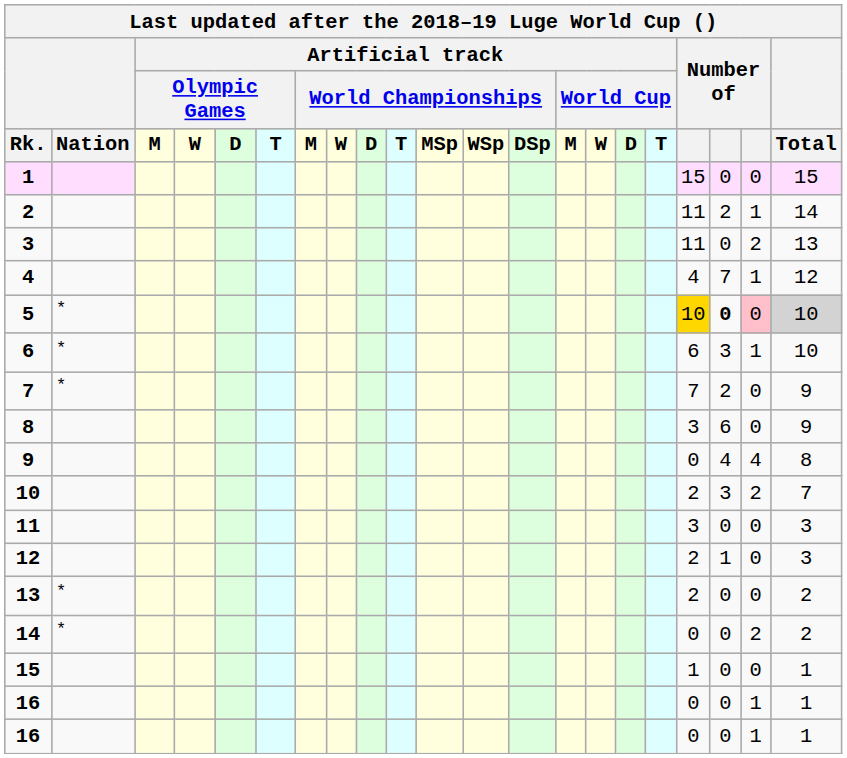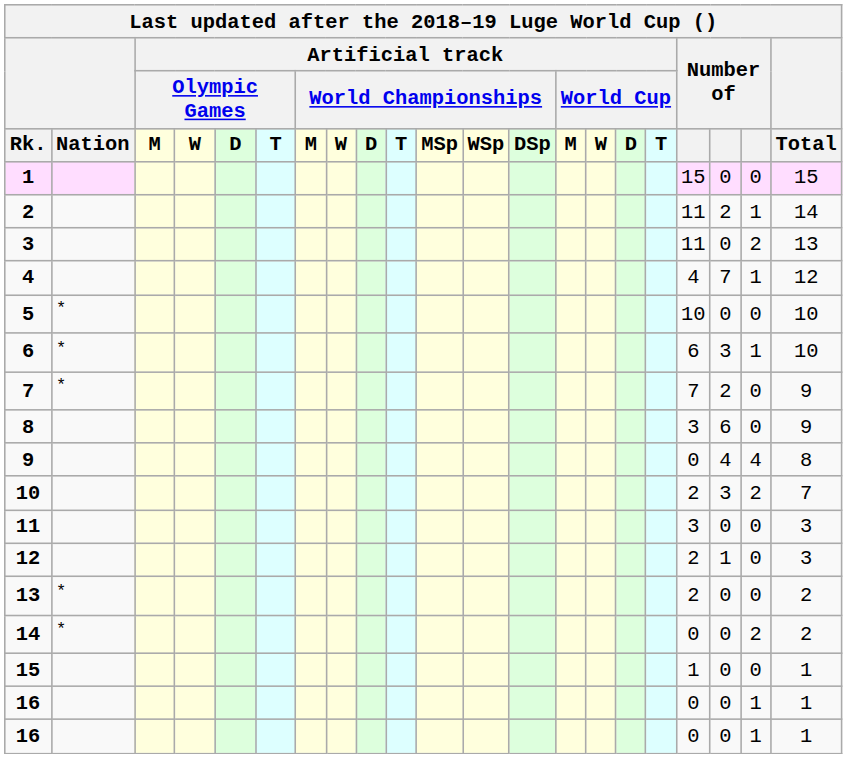5 | column 18: gold background -> no background
5 | column 19: bold -> normal
5 | column 20: pink background -> no background
5 | Total: lightgrey background -> no background
